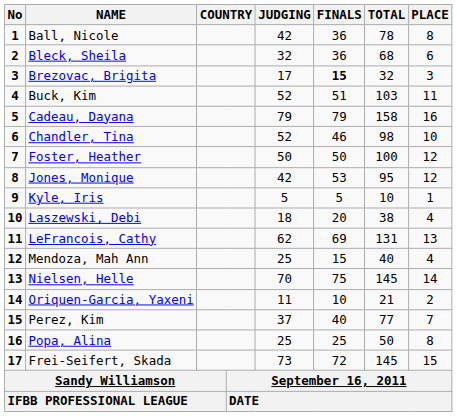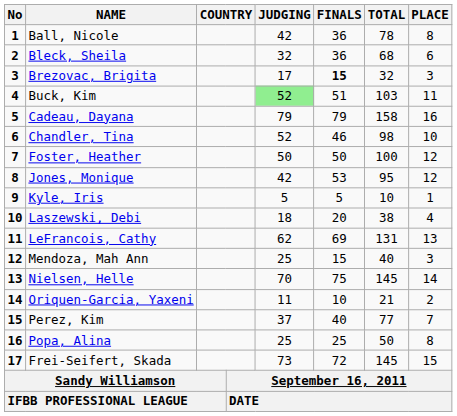Buck, Kim | JUDGING: no background -> lightgreen background
Mendoza, Mah Ann | PLACE: 4 -> 3
